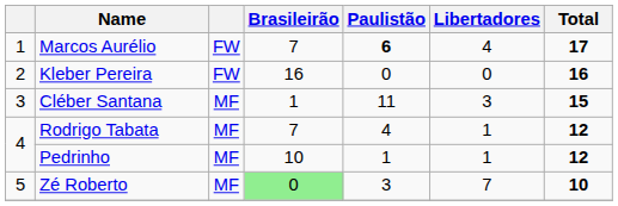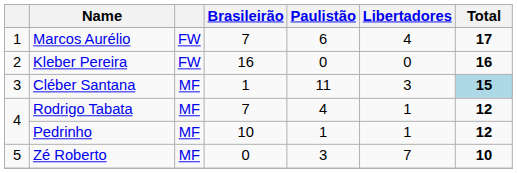Marcos Aurélio | Paulistão: bold -> normal
Cléber Santana | Total: no background -> lightblue background
Zé Roberto | Brasileirão: lightgreen background -> no background
